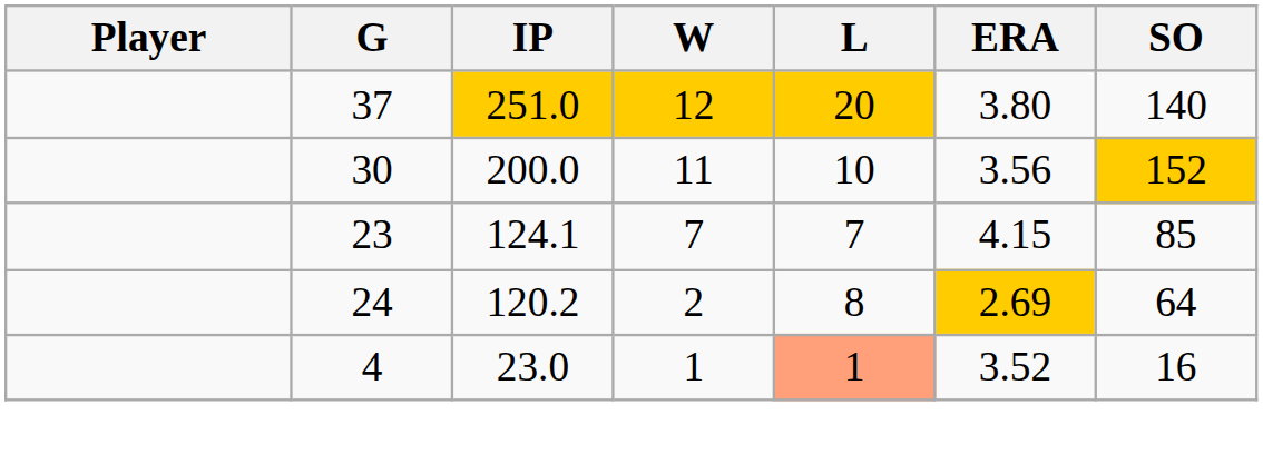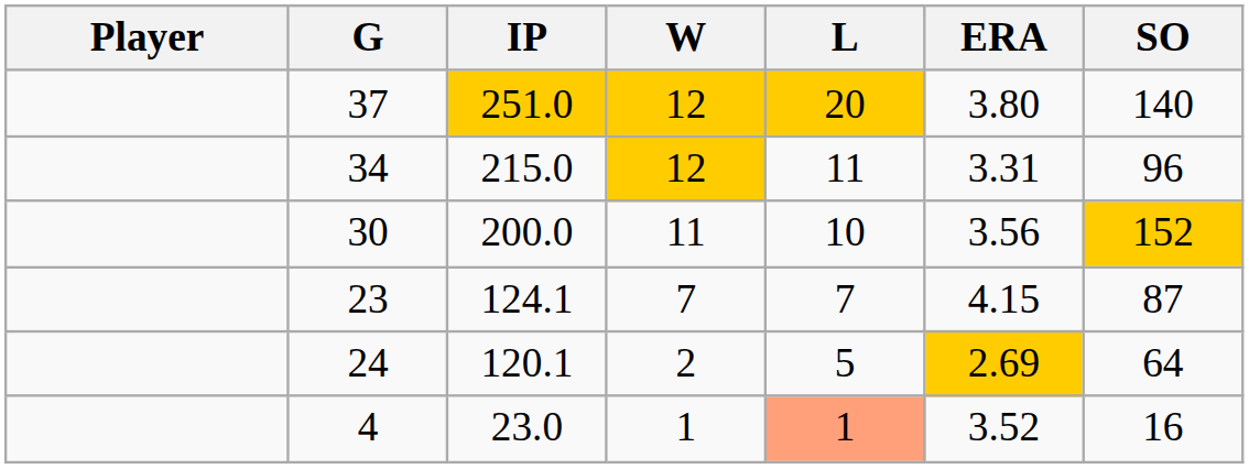+ row: 34 | 215.0 | 12 | 11 | 3.31 | 96
23 | SO: 85 -> 87
24 | IP: 120.2 -> 120.1
24 | L: 8 -> 5
